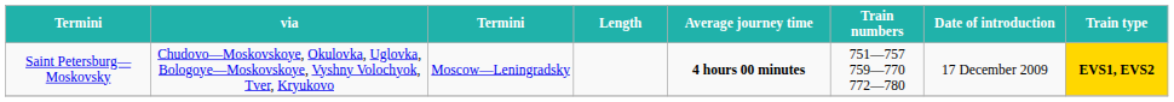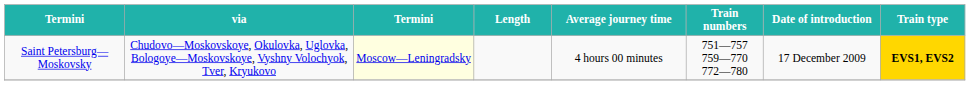Saint Petersburg—Moskovsky | column 3: no background -> lightyellow background
Saint Petersburg—Moskovsky | Average journey time: bold -> normal
